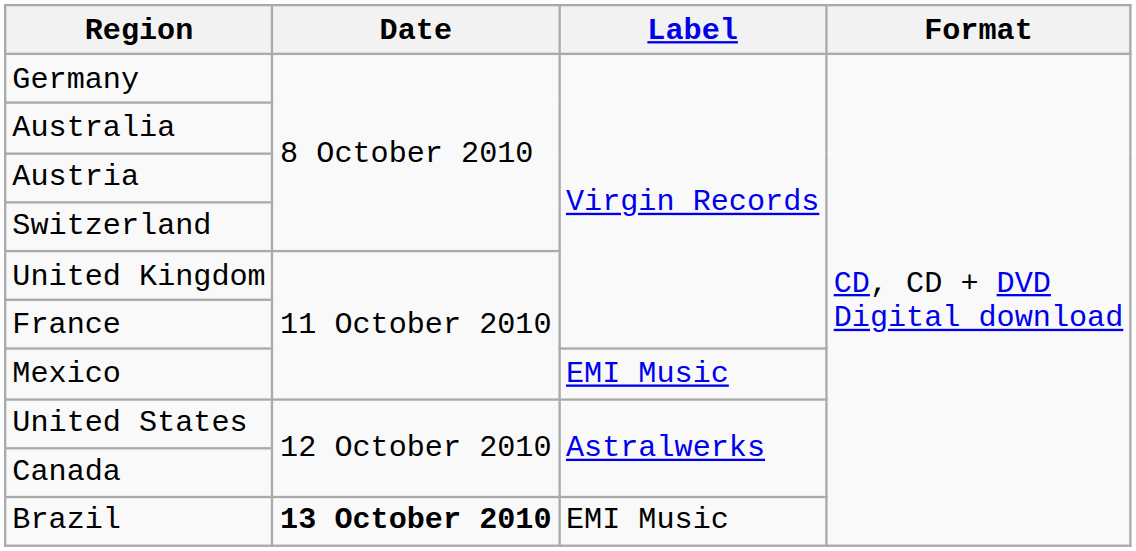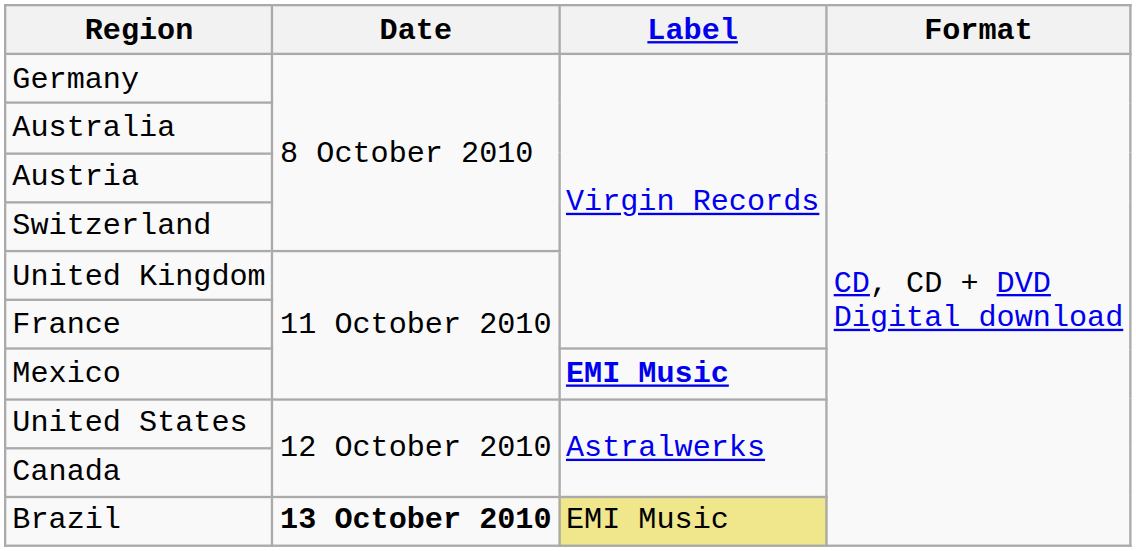Mexico | Label: normal -> bold
Brazil | Label: no background -> khaki background
